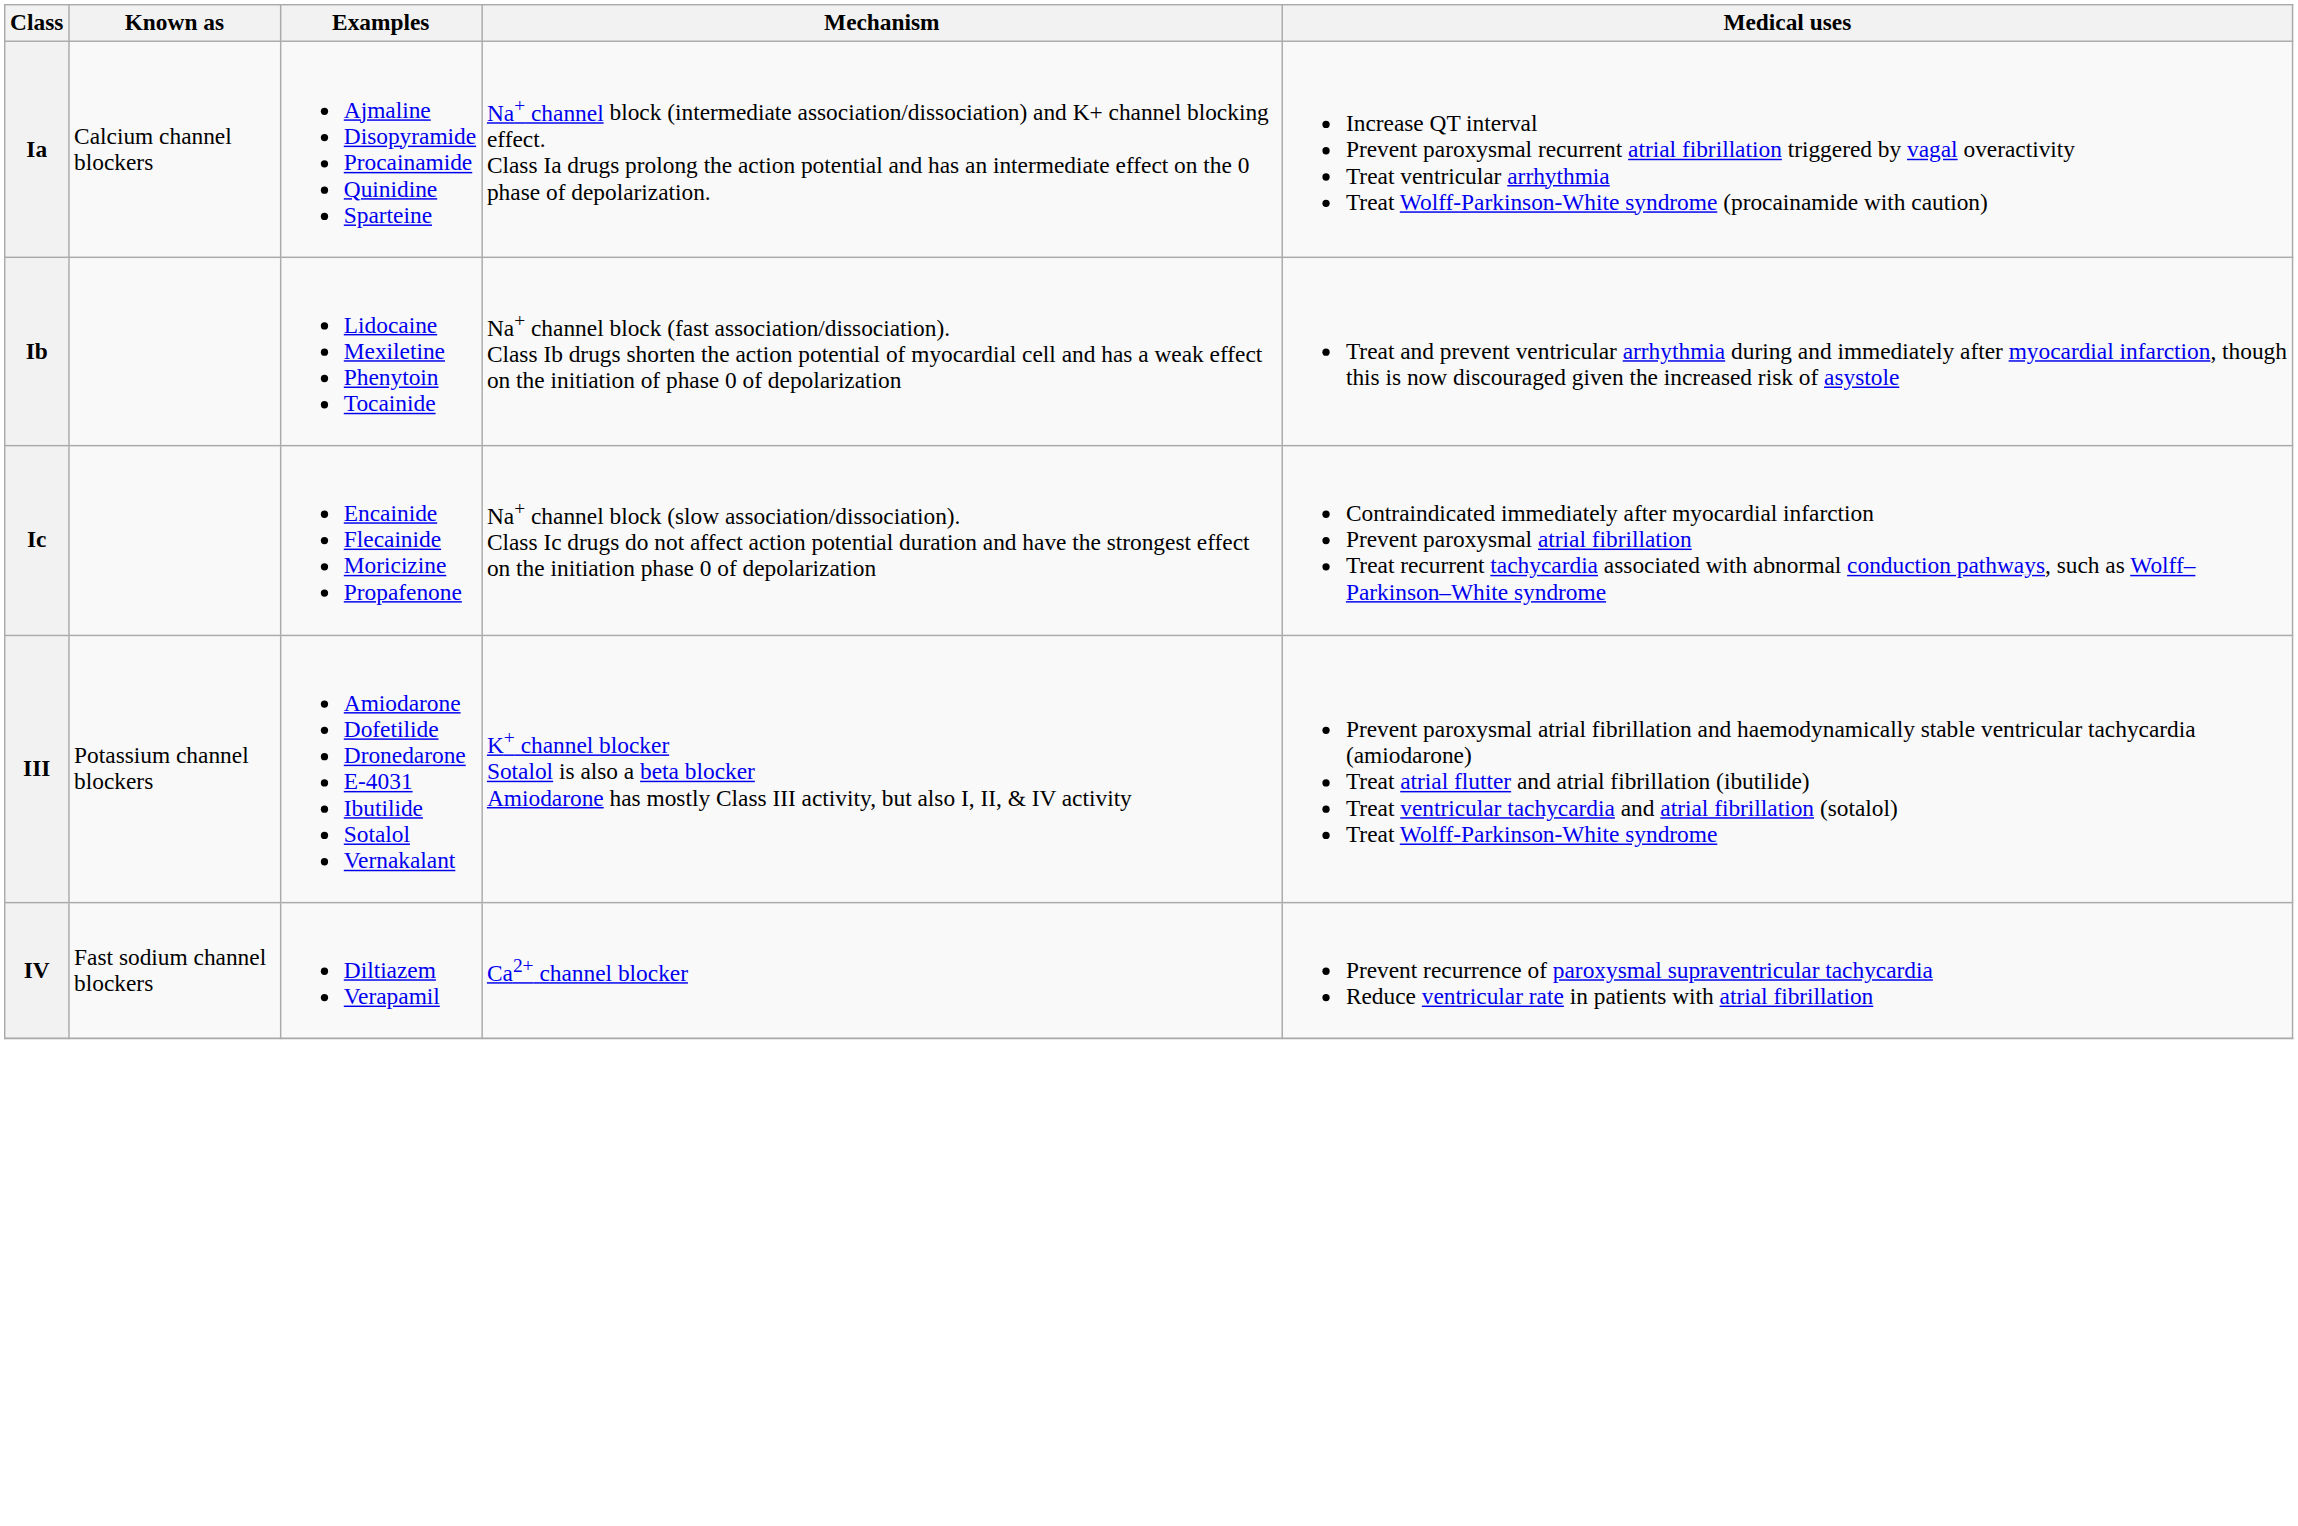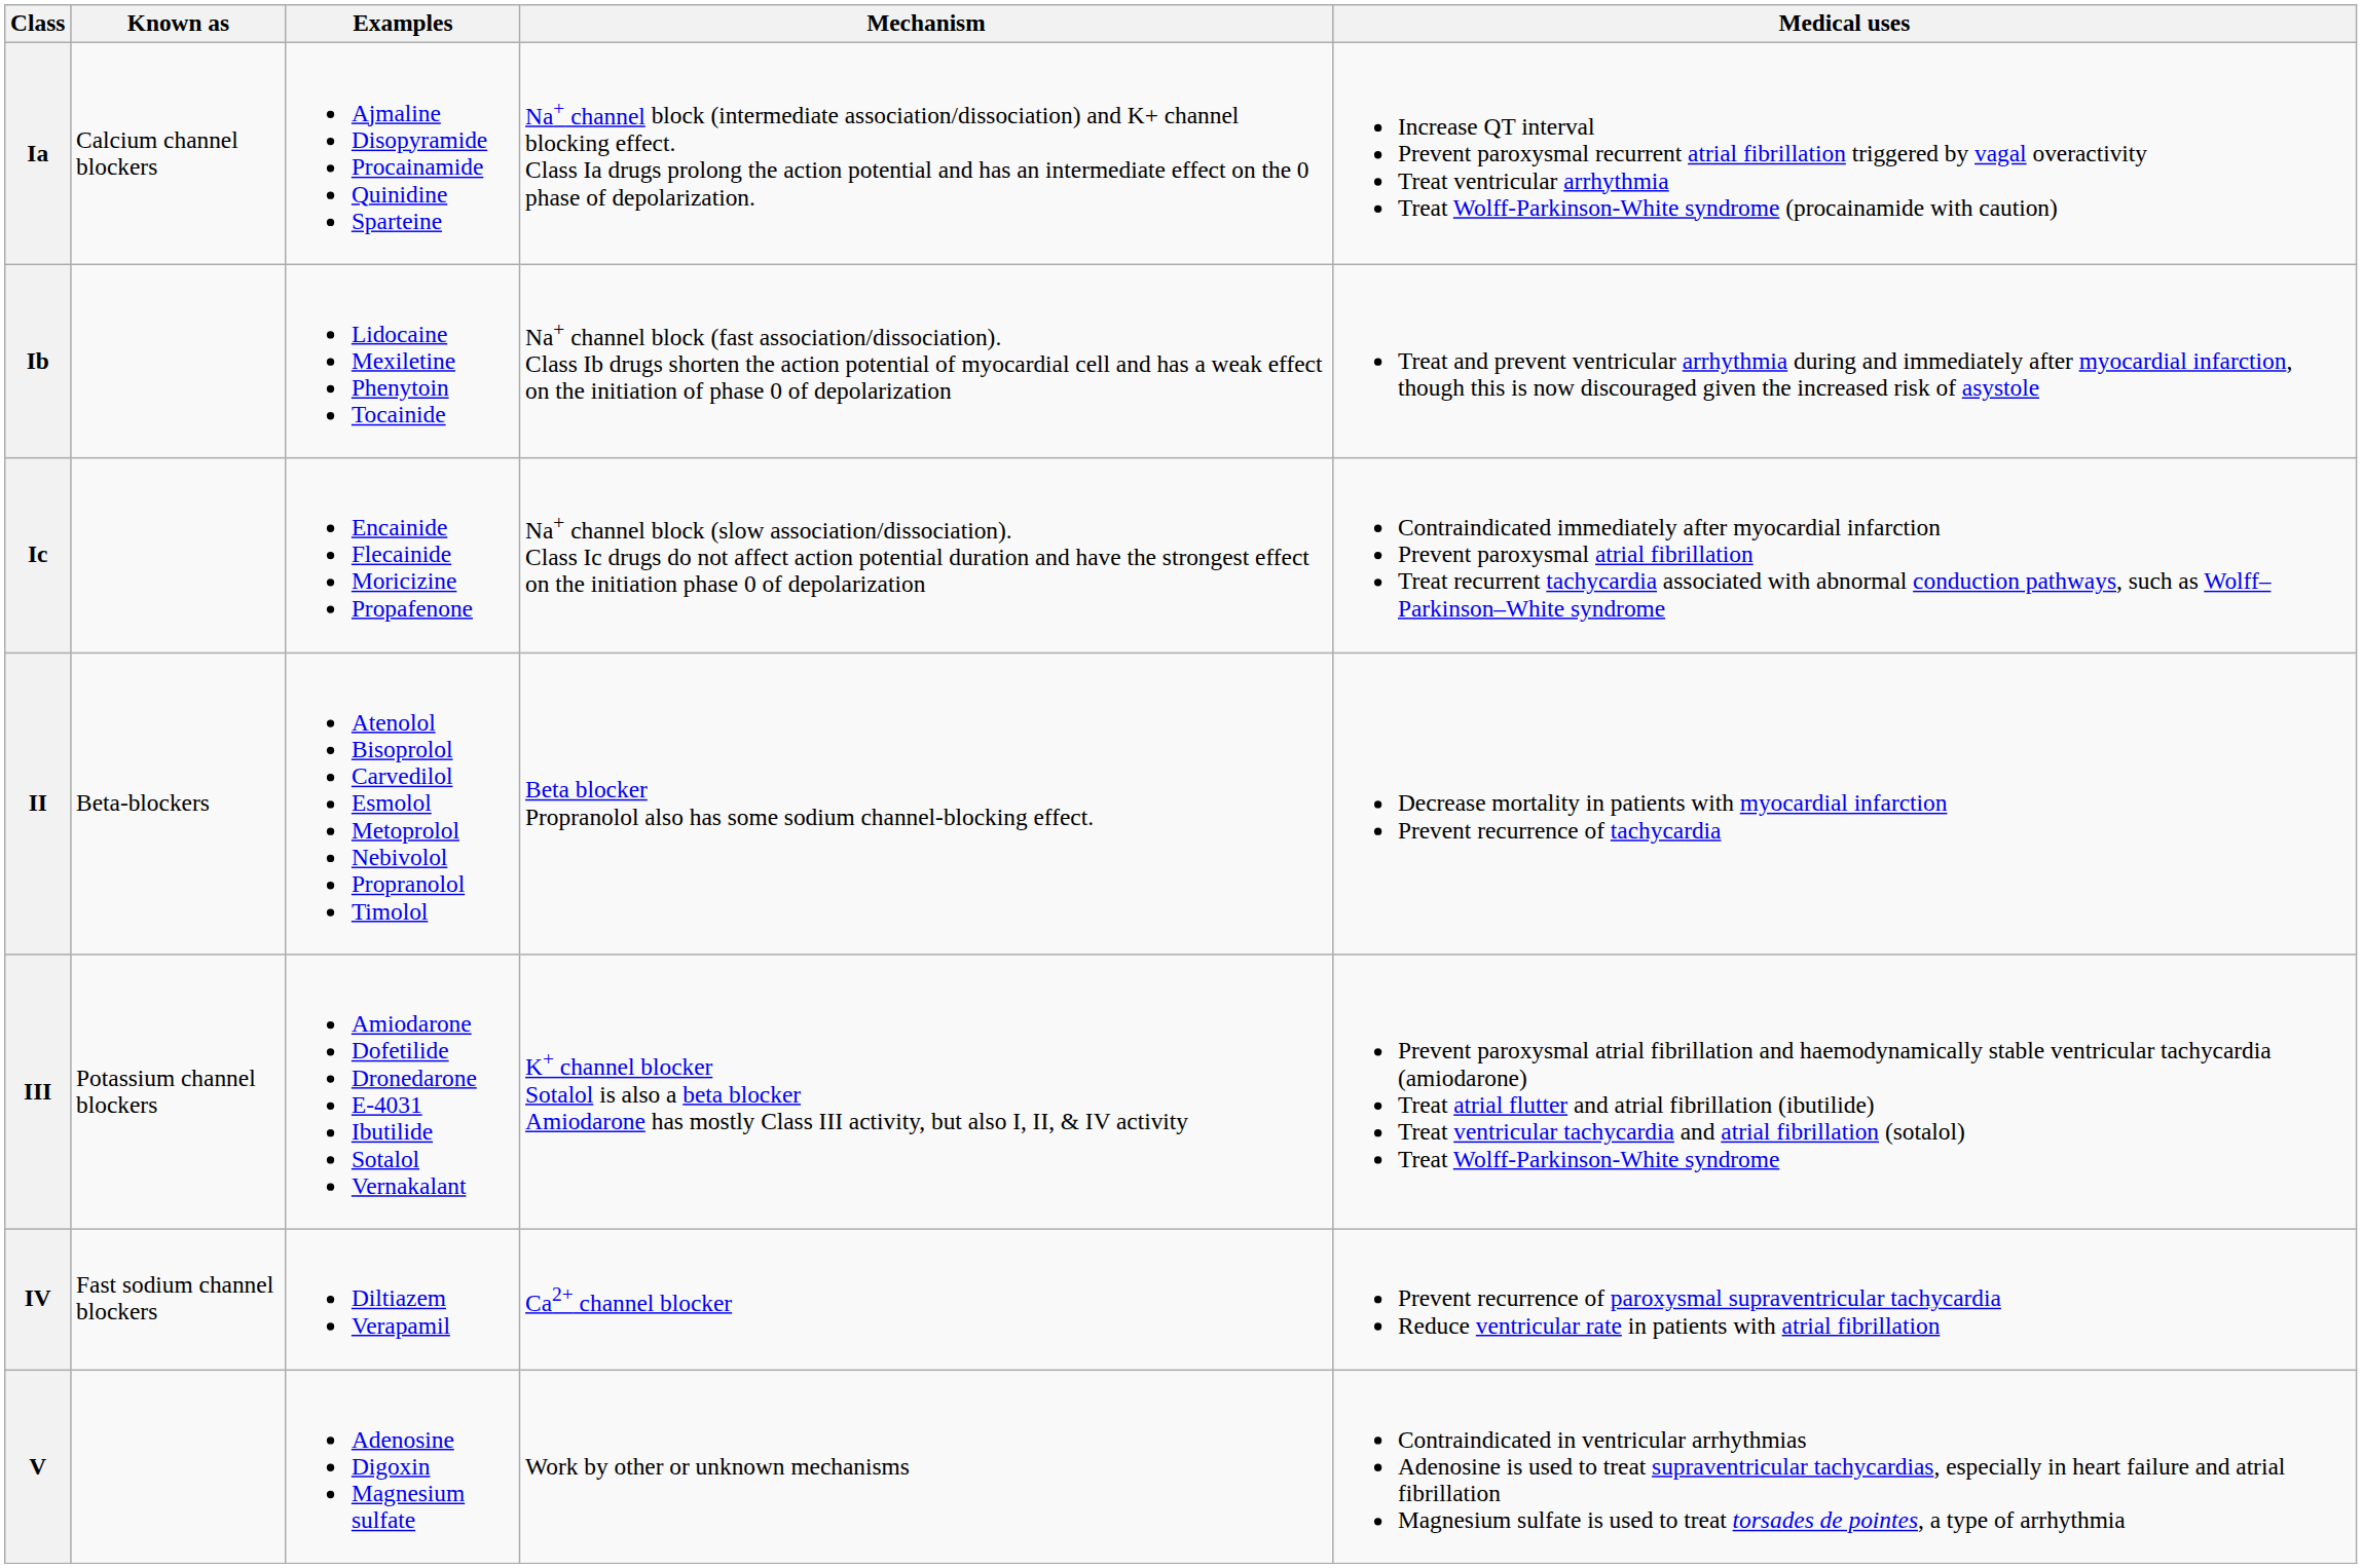+ row: II | Beta-blockers | Atenolol Bisoprolol Carvedilol Esmolol Metoprolol Nebivolol Propranolol Timolol | Beta blocker Propranolol also has some sodium channel-blocking effect. | Decrease mortality in patients with myocardial infarction Prevent recurrence of tachycardia
+ row: V | Adenosine Digoxin Magnesium sulfate | Work by other or unknown mechanisms | Contraindicated in ventricular arrhythmias Adenosine is used to treat supraventricular tachycardias, especially in heart failure and atrial fibrillation Magnesium sulfate is used to treat torsades de pointes, a type of arrhythmia
